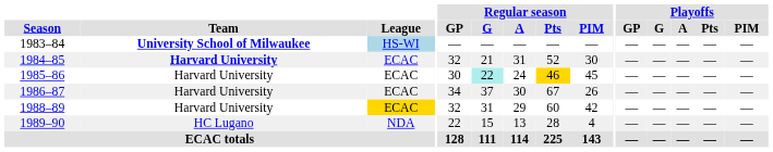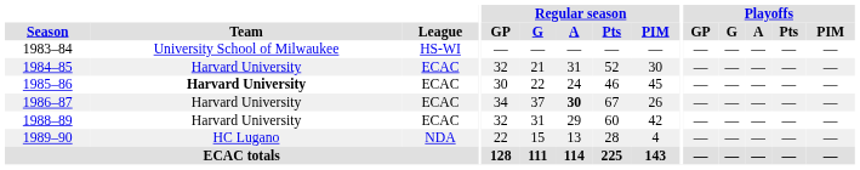1983–84 | Team: bold -> normal
1983–84 | League: lightblue background -> no background
1984–85 | Team: bold -> normal
1985–86 | Team: normal -> bold
1985–86 | Regular season / G: paleturquoise background -> no background
1985–86 | Regular season / Pts: gold background -> no background
1986–87 | Regular season / A: normal -> bold
1988–89 | League: gold background -> no background
